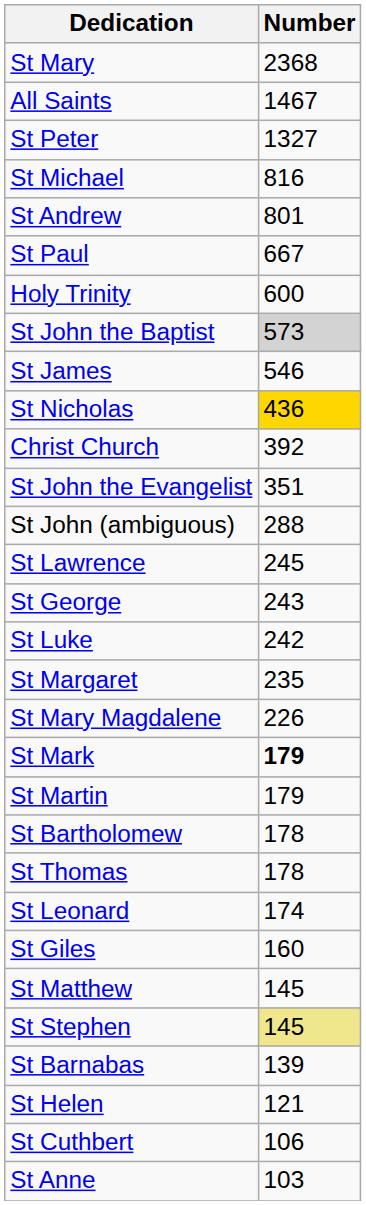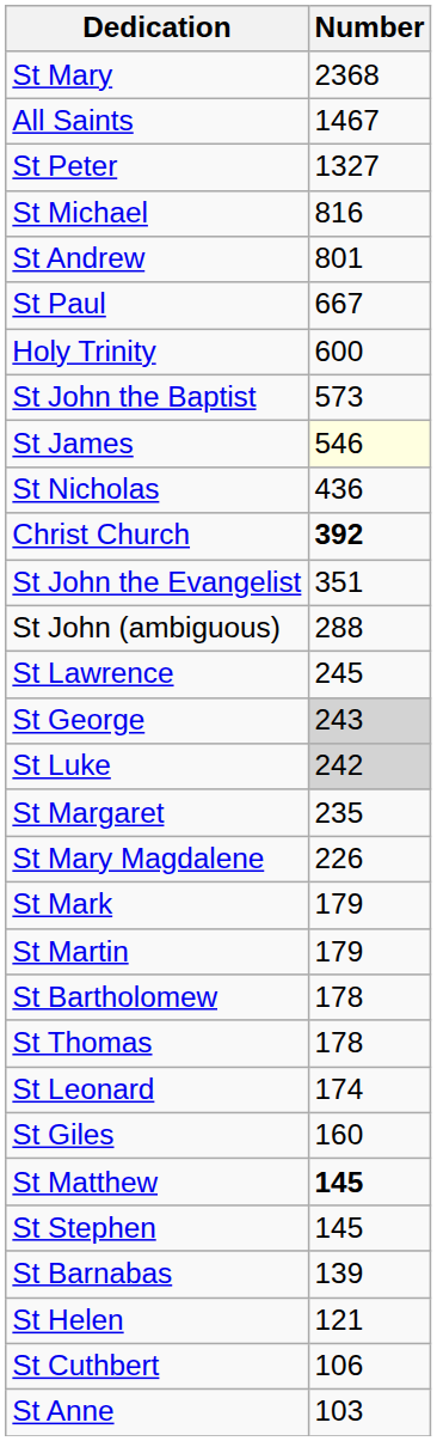St John the Baptist | Number: lightgrey background -> no background
St James | Number: no background -> lightyellow background
St Nicholas | Number: gold background -> no background
Christ Church | Number: normal -> bold
St George | Number: no background -> lightgrey background
St Luke | Number: no background -> lightgrey background
St Mark | Number: bold -> normal
St Matthew | Number: normal -> bold
St Stephen | Number: khaki background -> no background
